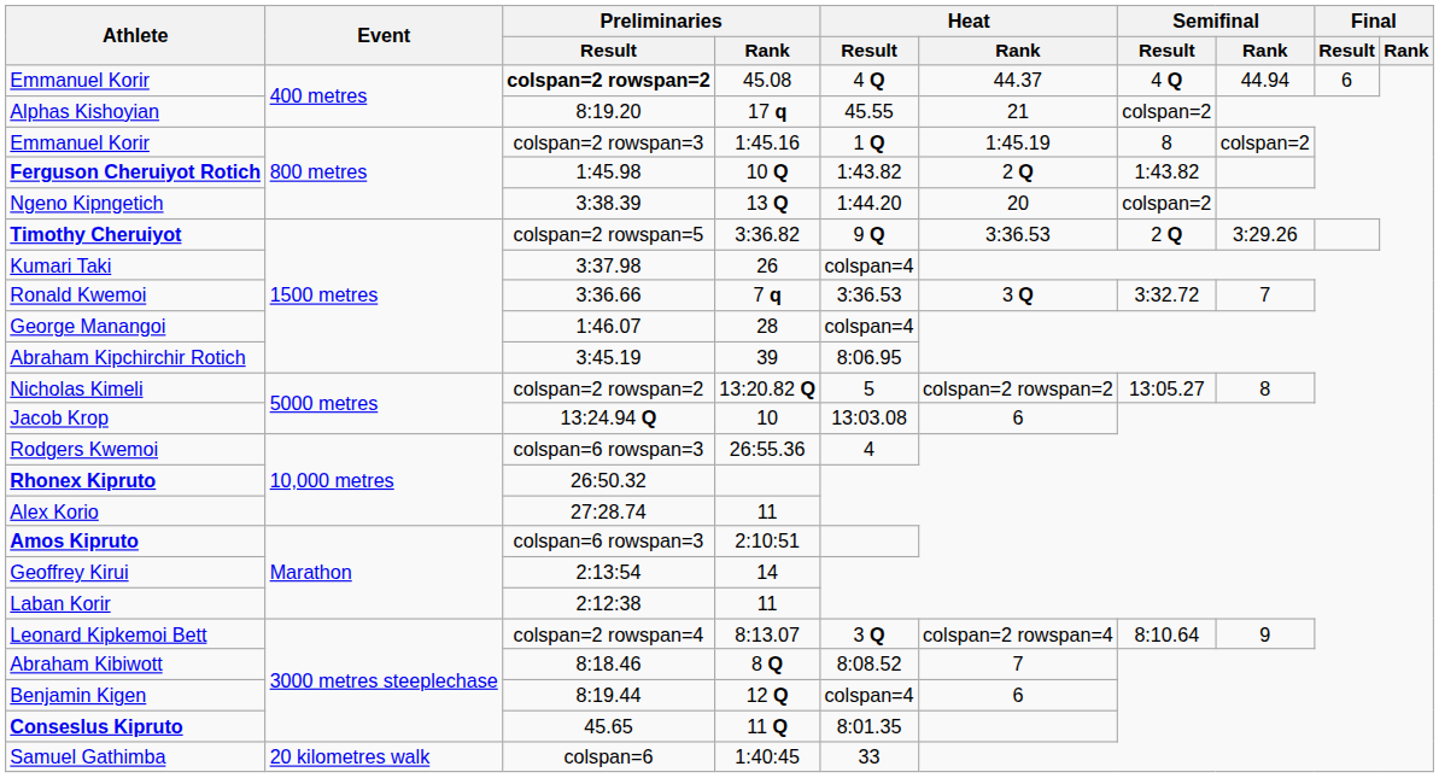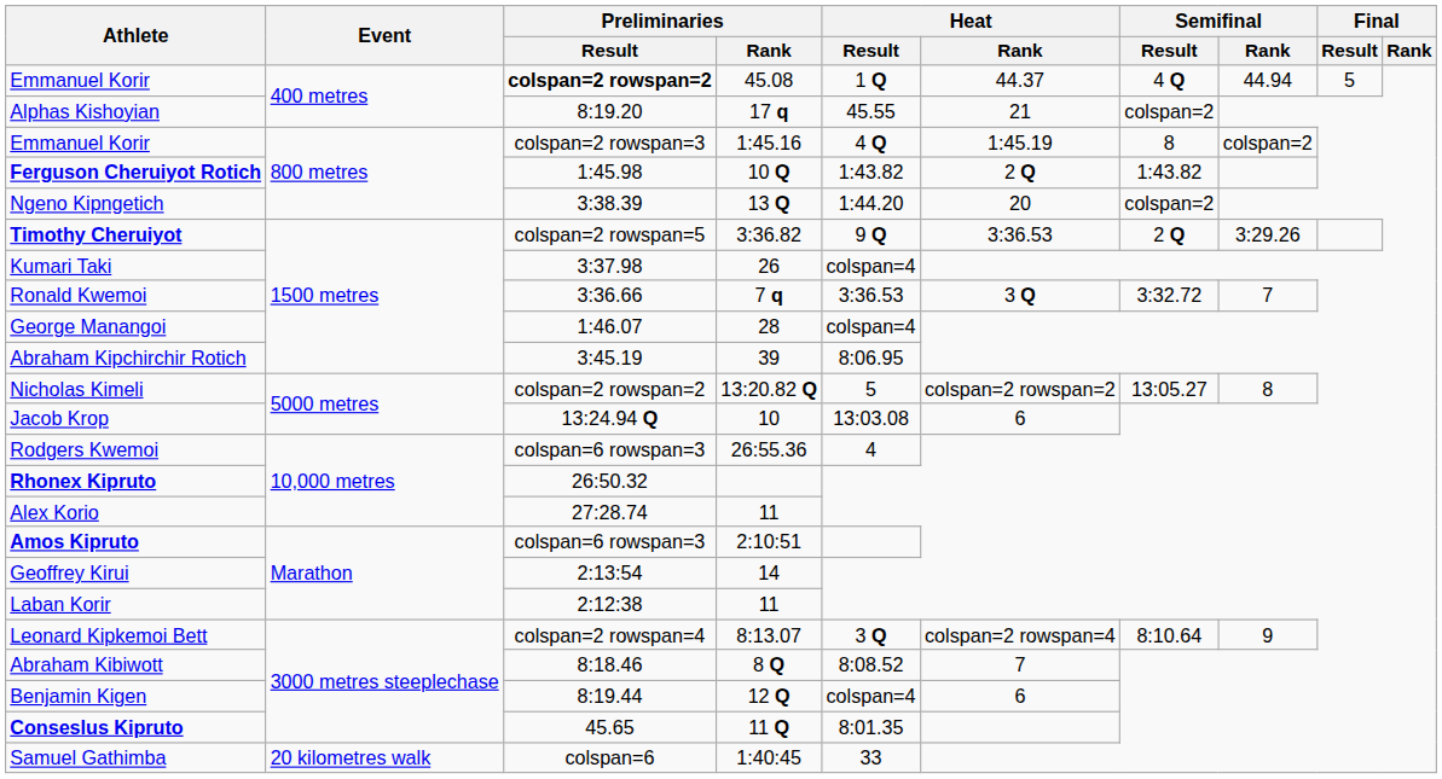Emmanuel Korir / 45.08 | Heat / Result: 4 Q -> 1 Q
Emmanuel Korir / 45.08 | Final / Result: 6 -> 5
Emmanuel Korir / 1:45.16 | Heat / Result: 1 Q -> 4 Q
